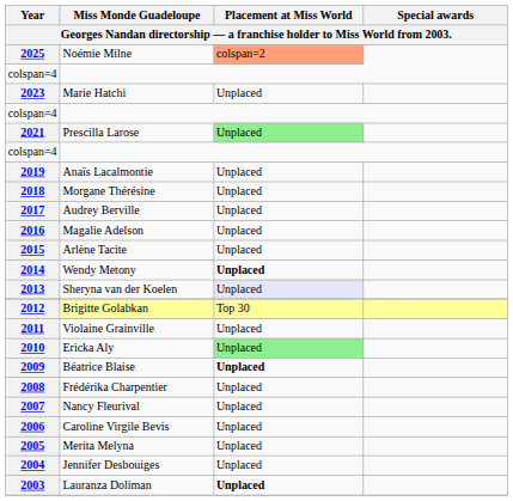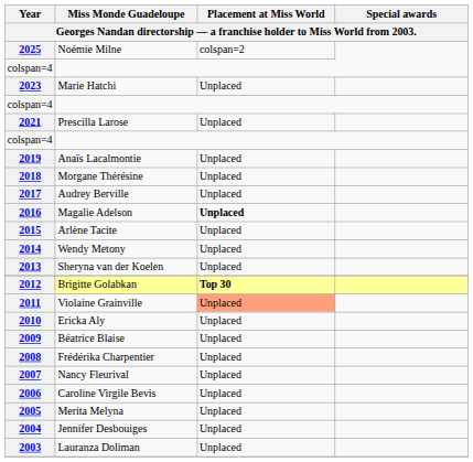Noémie Milne | Placement at Miss World: lightsalmon background -> no background
Prescilla Larose | Placement at Miss World: lightgreen background -> no background
Magalie Adelson | Placement at Miss World: normal -> bold
Wendy Metony | Placement at Miss World: bold -> normal
Sheryna van der Koelen | Placement at Miss World: lavender background -> no background
Brigitte Golabkan | Placement at Miss World: normal -> bold
Violaine Grainville | Placement at Miss World: no background -> lightsalmon background
Ericka Aly | Placement at Miss World: lightgreen background -> no background
Béatrice Blaise | Placement at Miss World: bold -> normal
Lauranza Doliman | Placement at Miss World: bold -> normal
